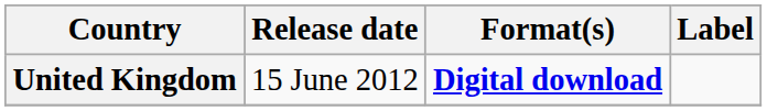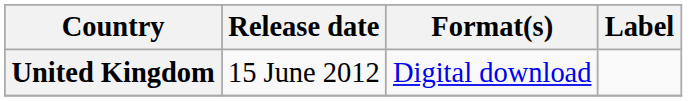United Kingdom | Format(s): bold -> normal
